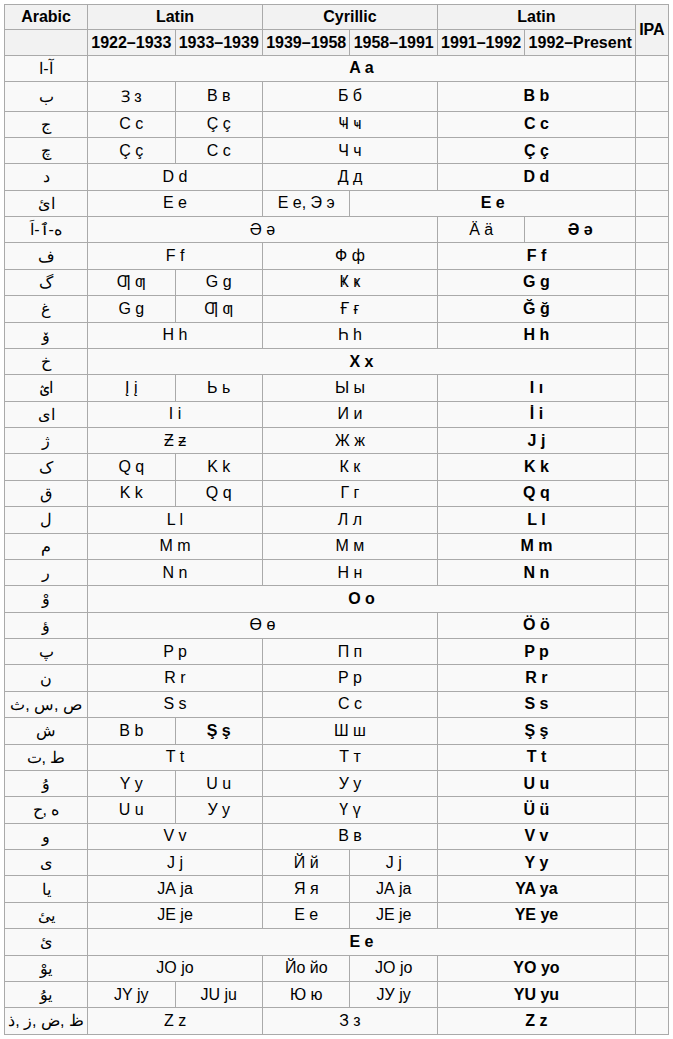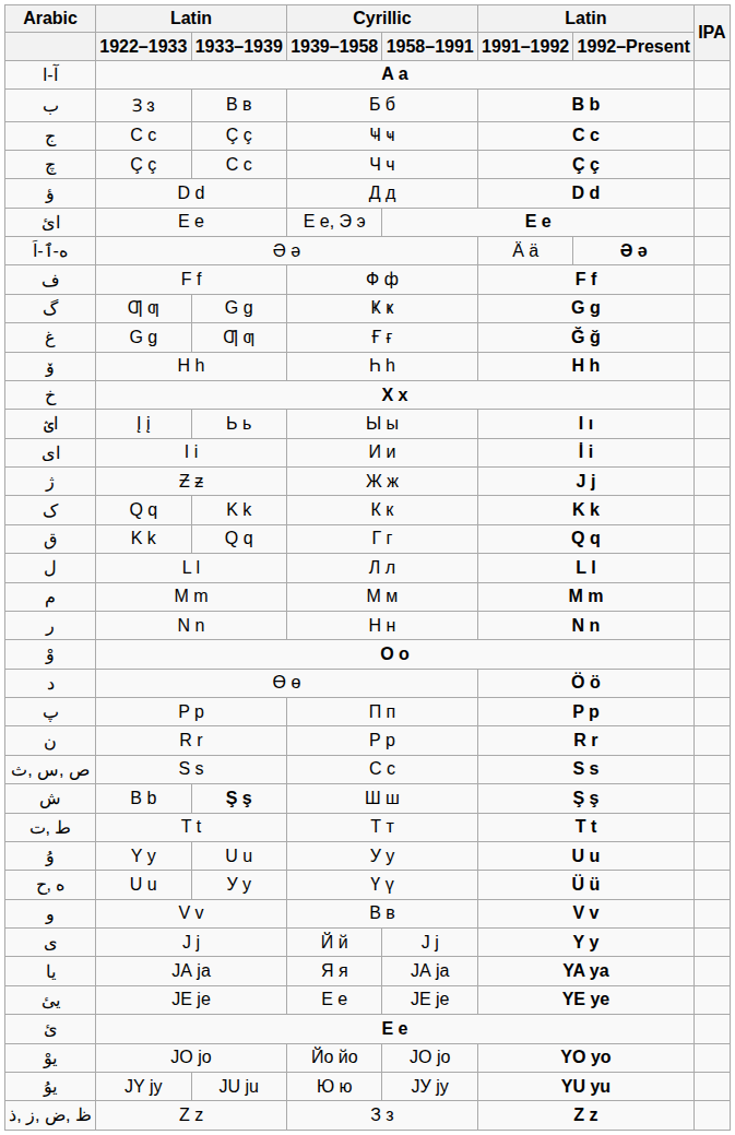Д д | Arabic: د -> ؤ
Ɵ ɵ | Arabic: ؤ -> د
